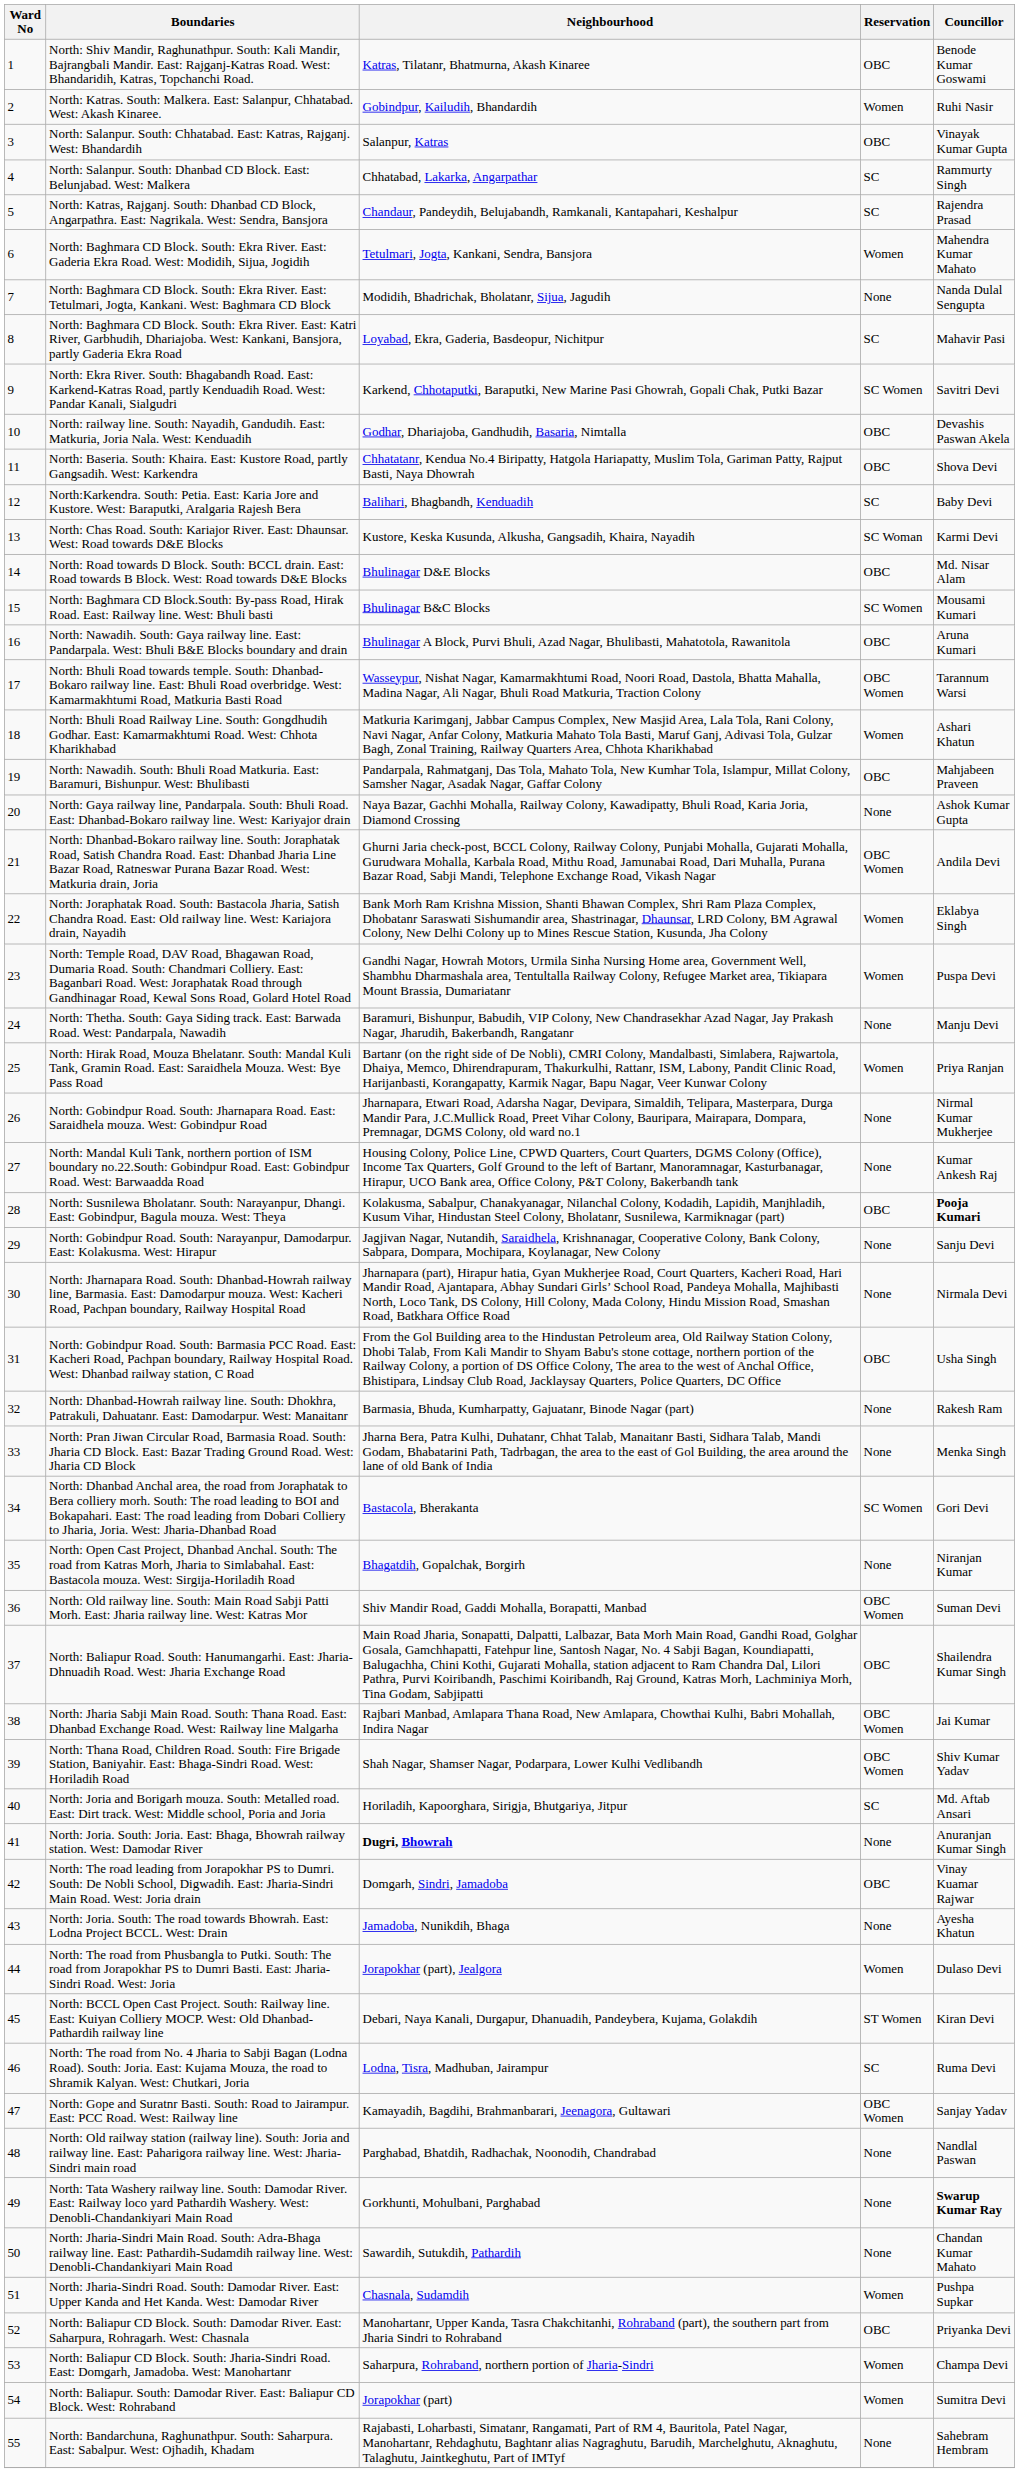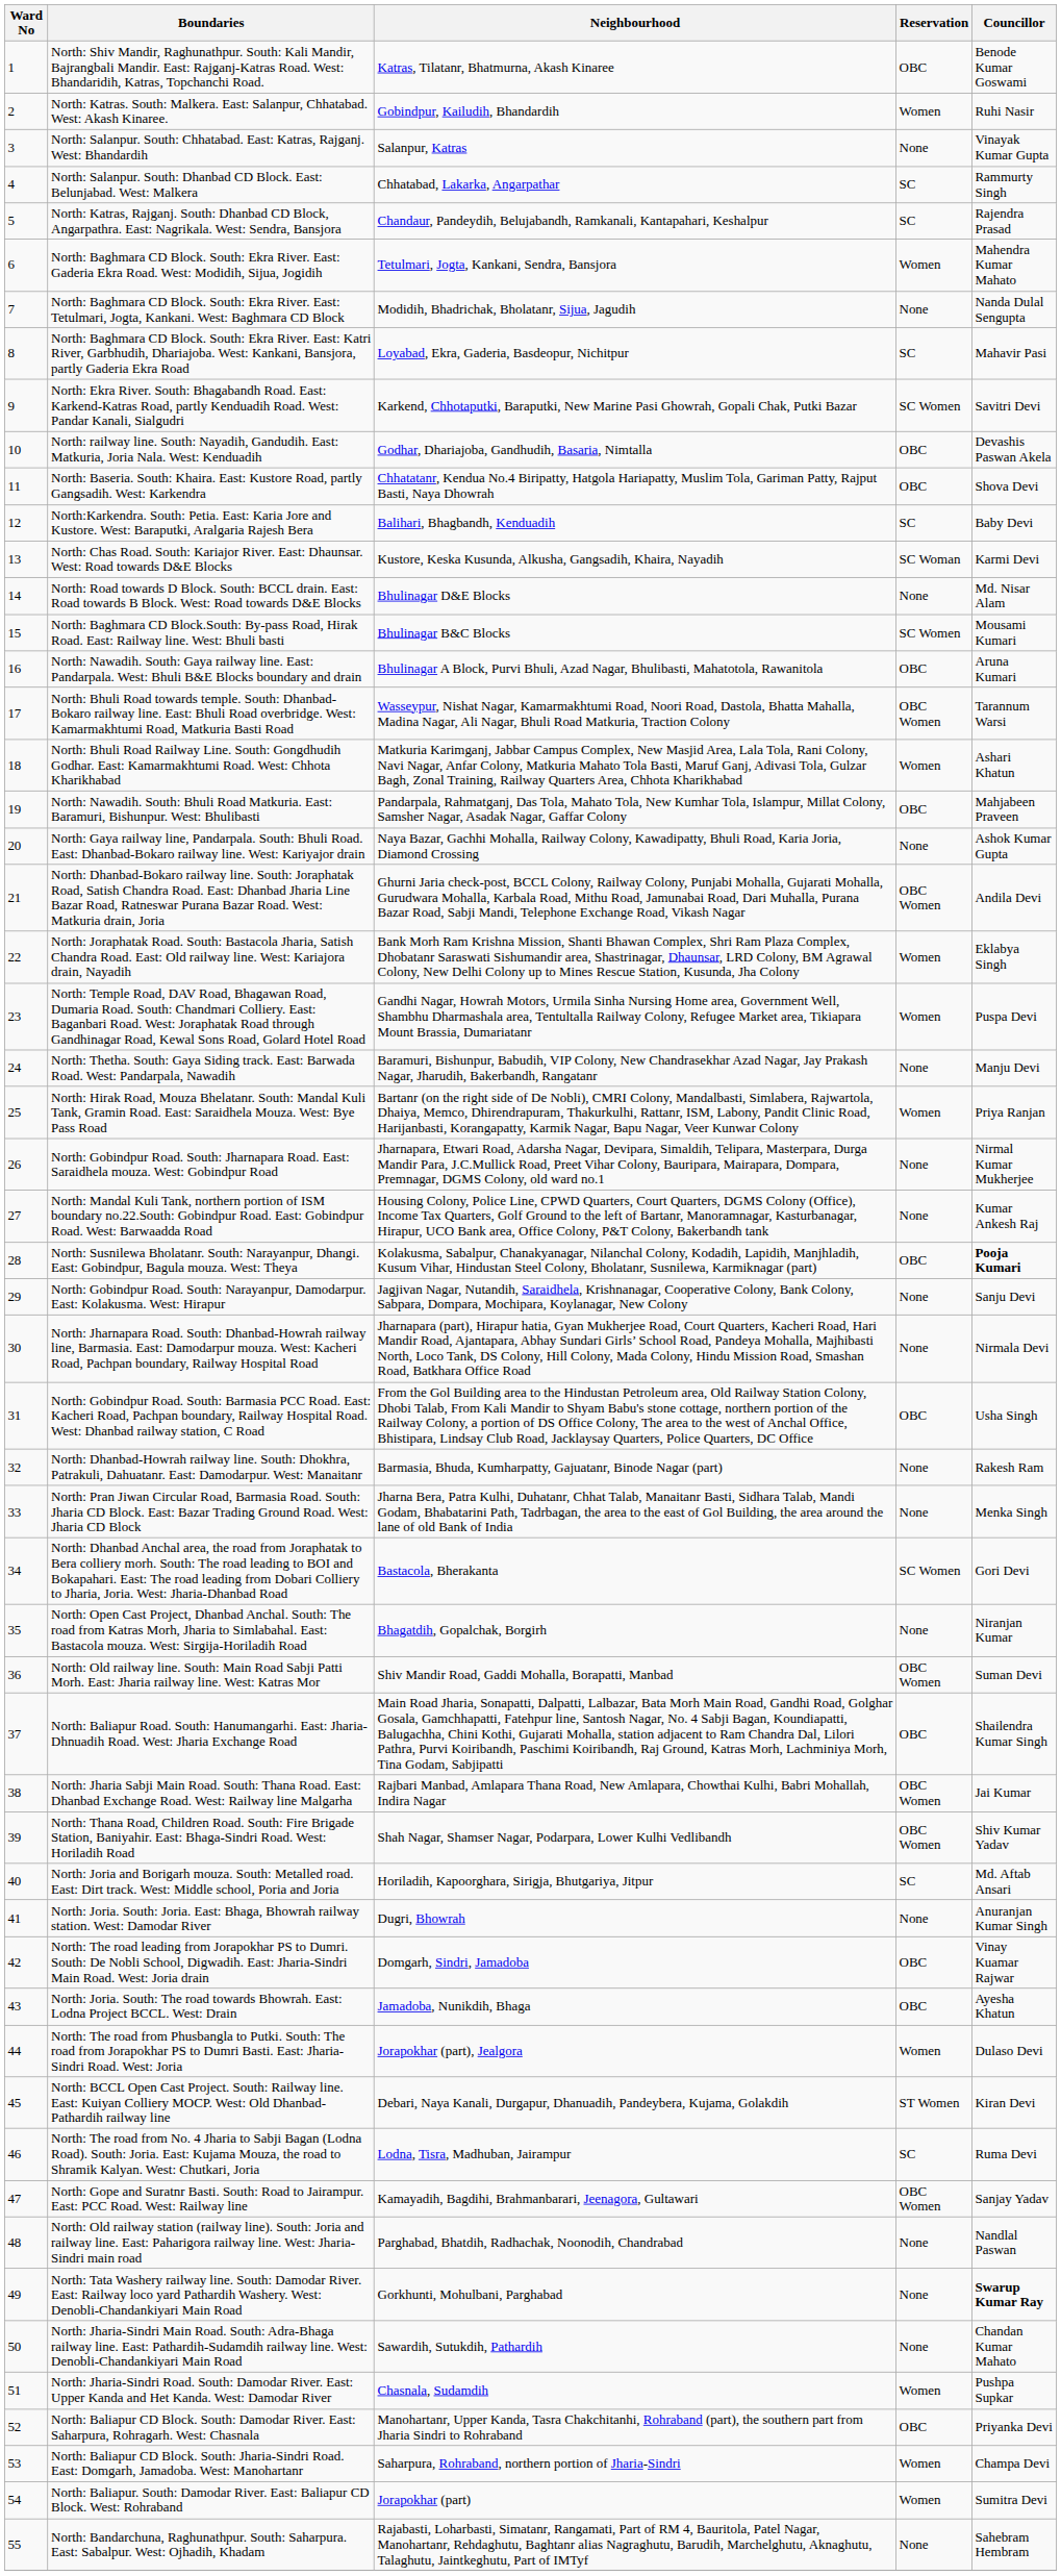row 4 | Reservation: OBC -> None
row 15 | Reservation: OBC -> None
row 42 | Neighbourhood: bold -> normal
row 44 | Reservation: None -> OBC
